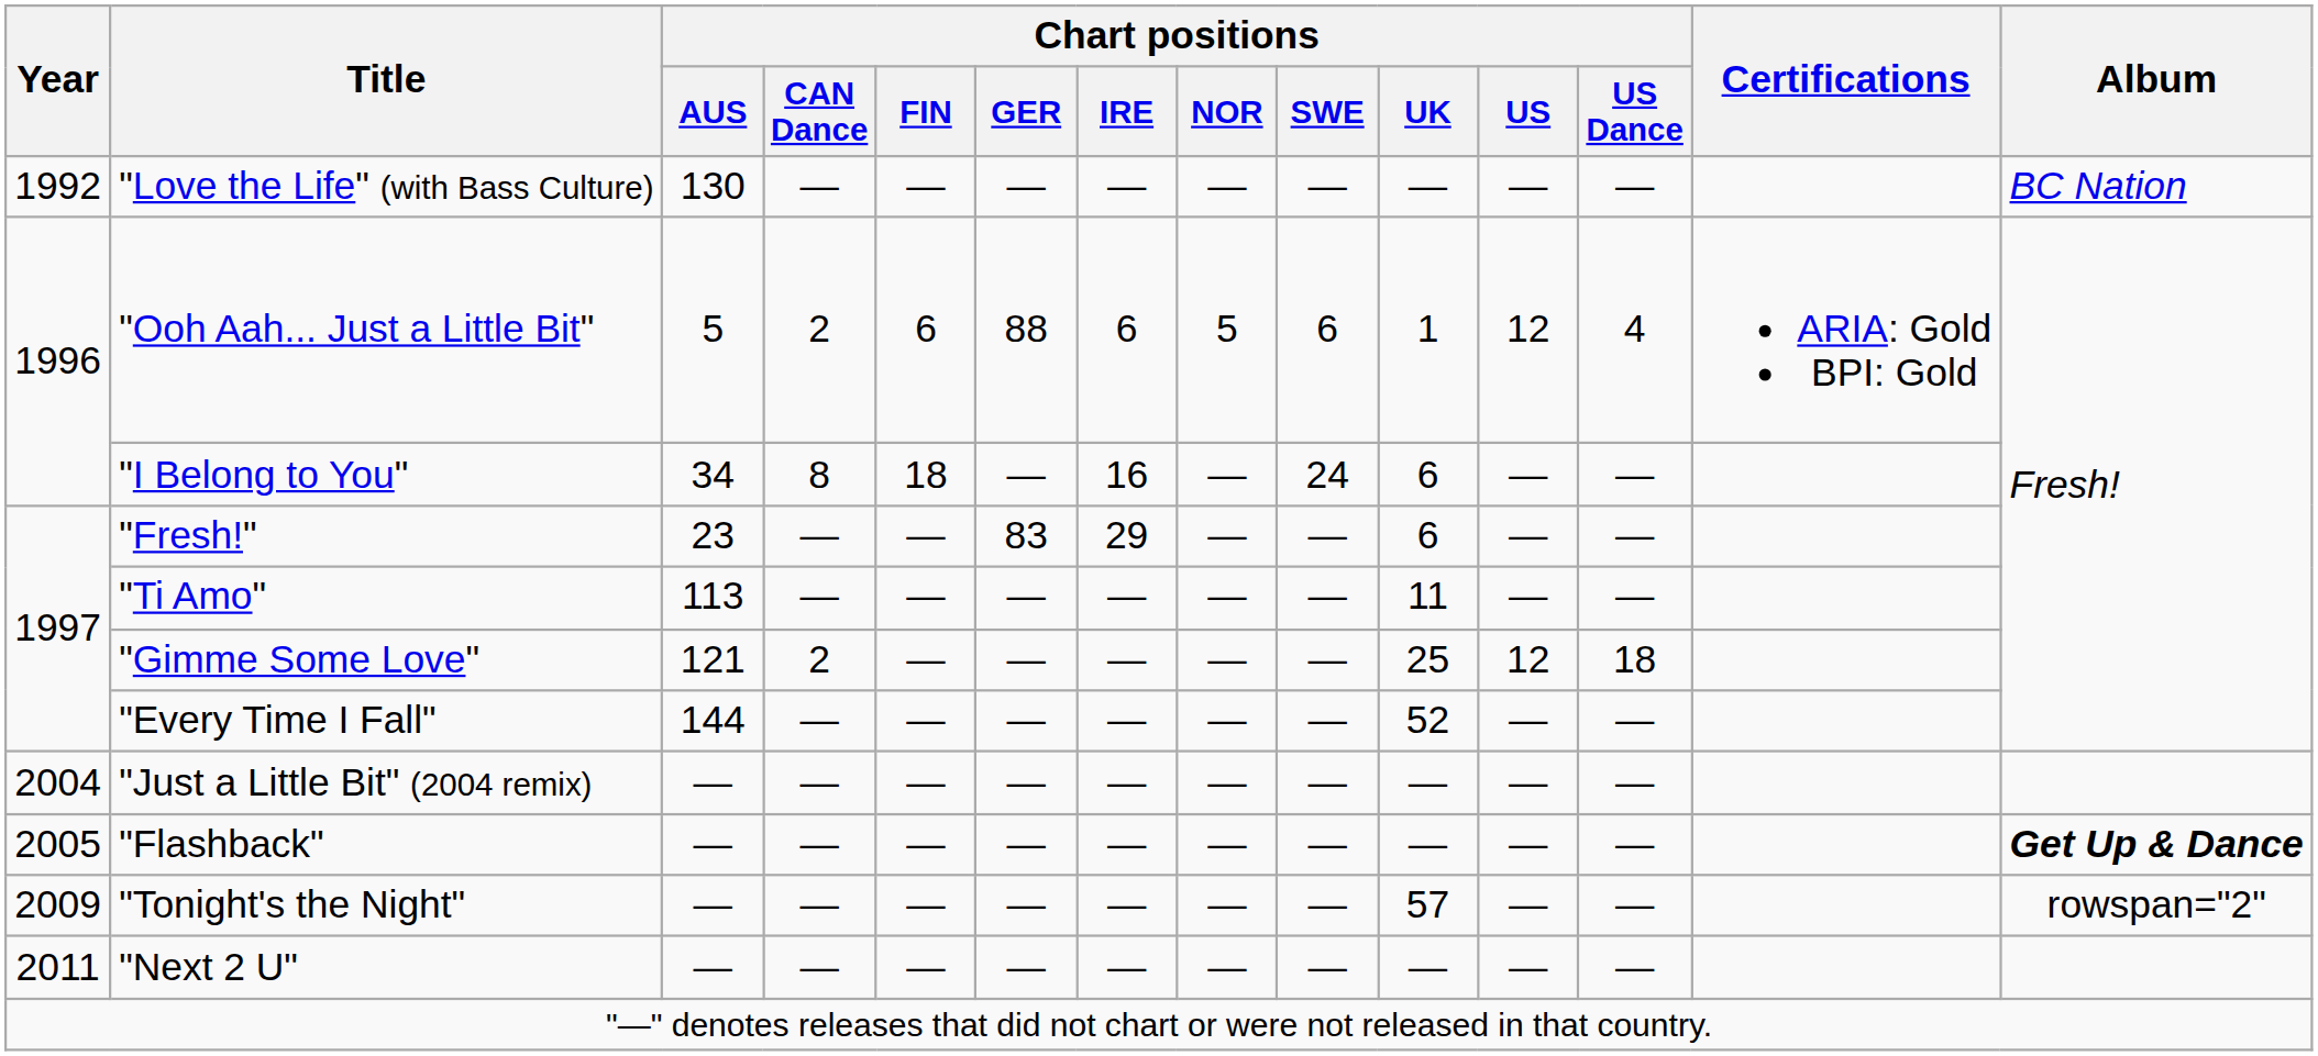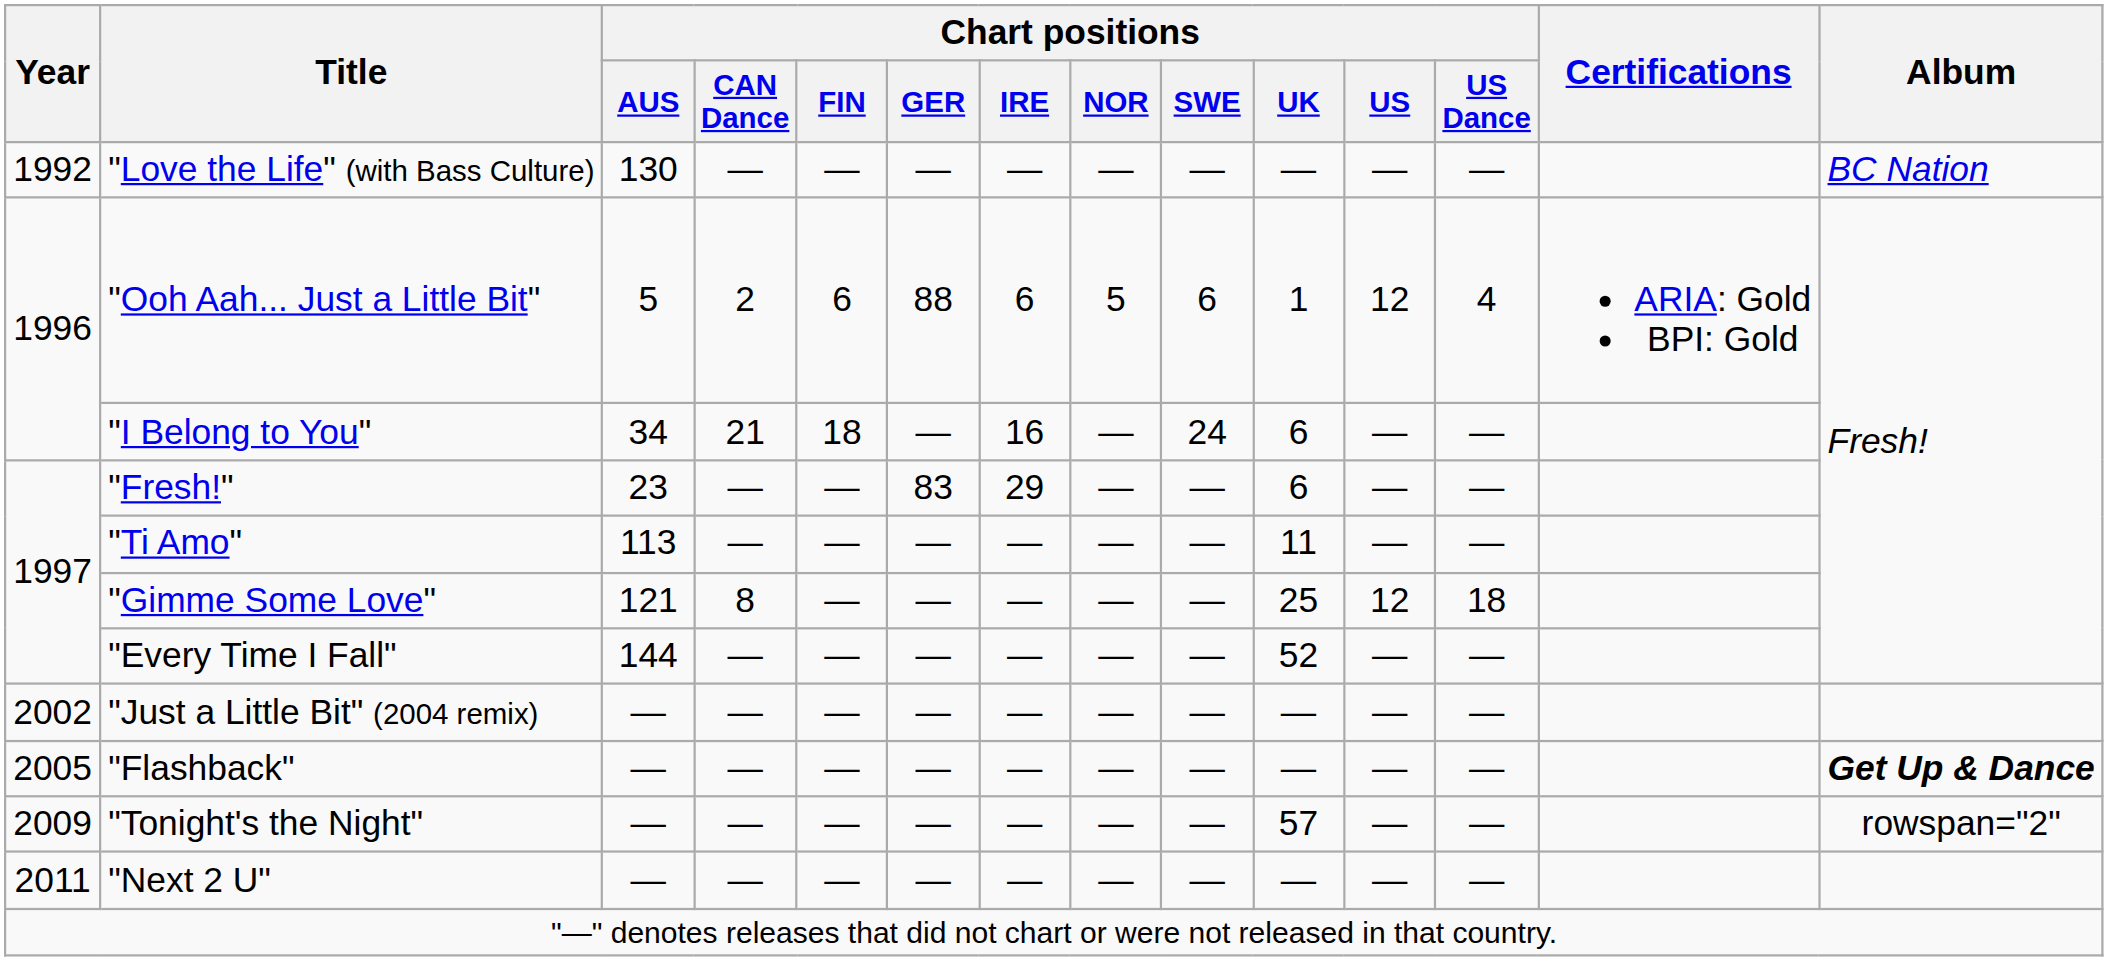"I Belong to You" | Chart positions / CAN Dance: 8 -> 21
"Gimme Some Love" | Chart positions / CAN Dance: 2 -> 8
"Just a Little Bit" (2004 remix) | Year: 2004 -> 2002
